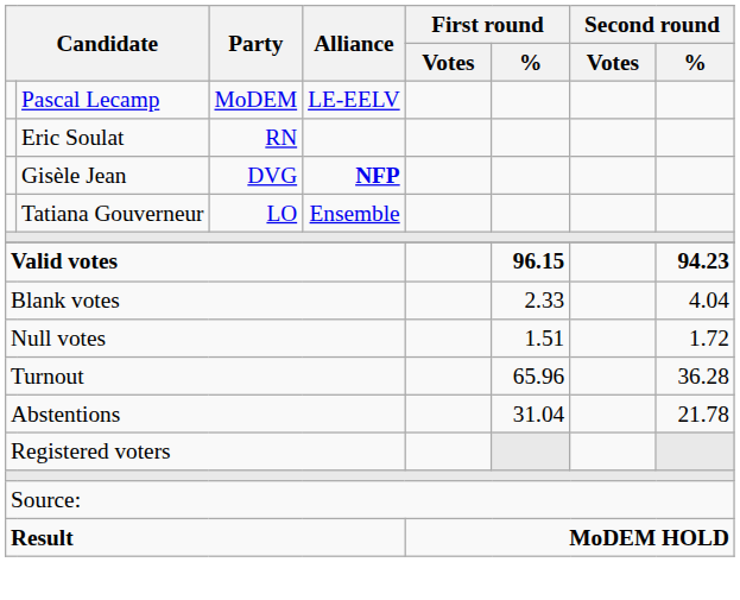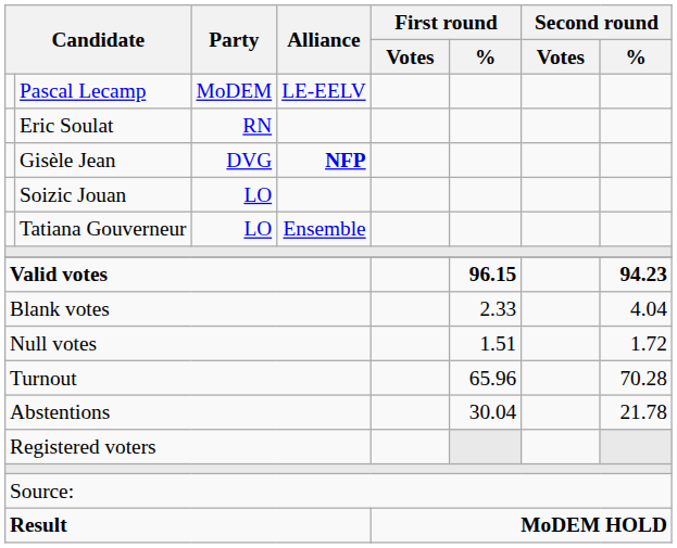+ row: Soizic Jouan | LO
Turnout | Second round / %: 36.28 -> 70.28
Abstentions | First round / %: 31.04 -> 30.04
